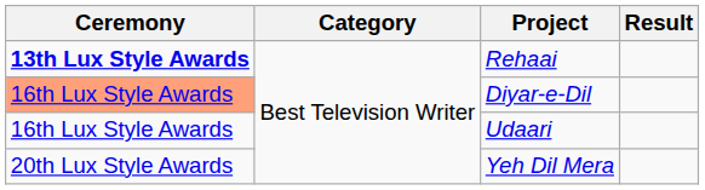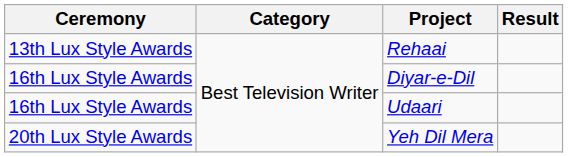Rehaai | Ceremony: bold -> normal
Diyar-e-Dil | Ceremony: lightsalmon background -> no background
